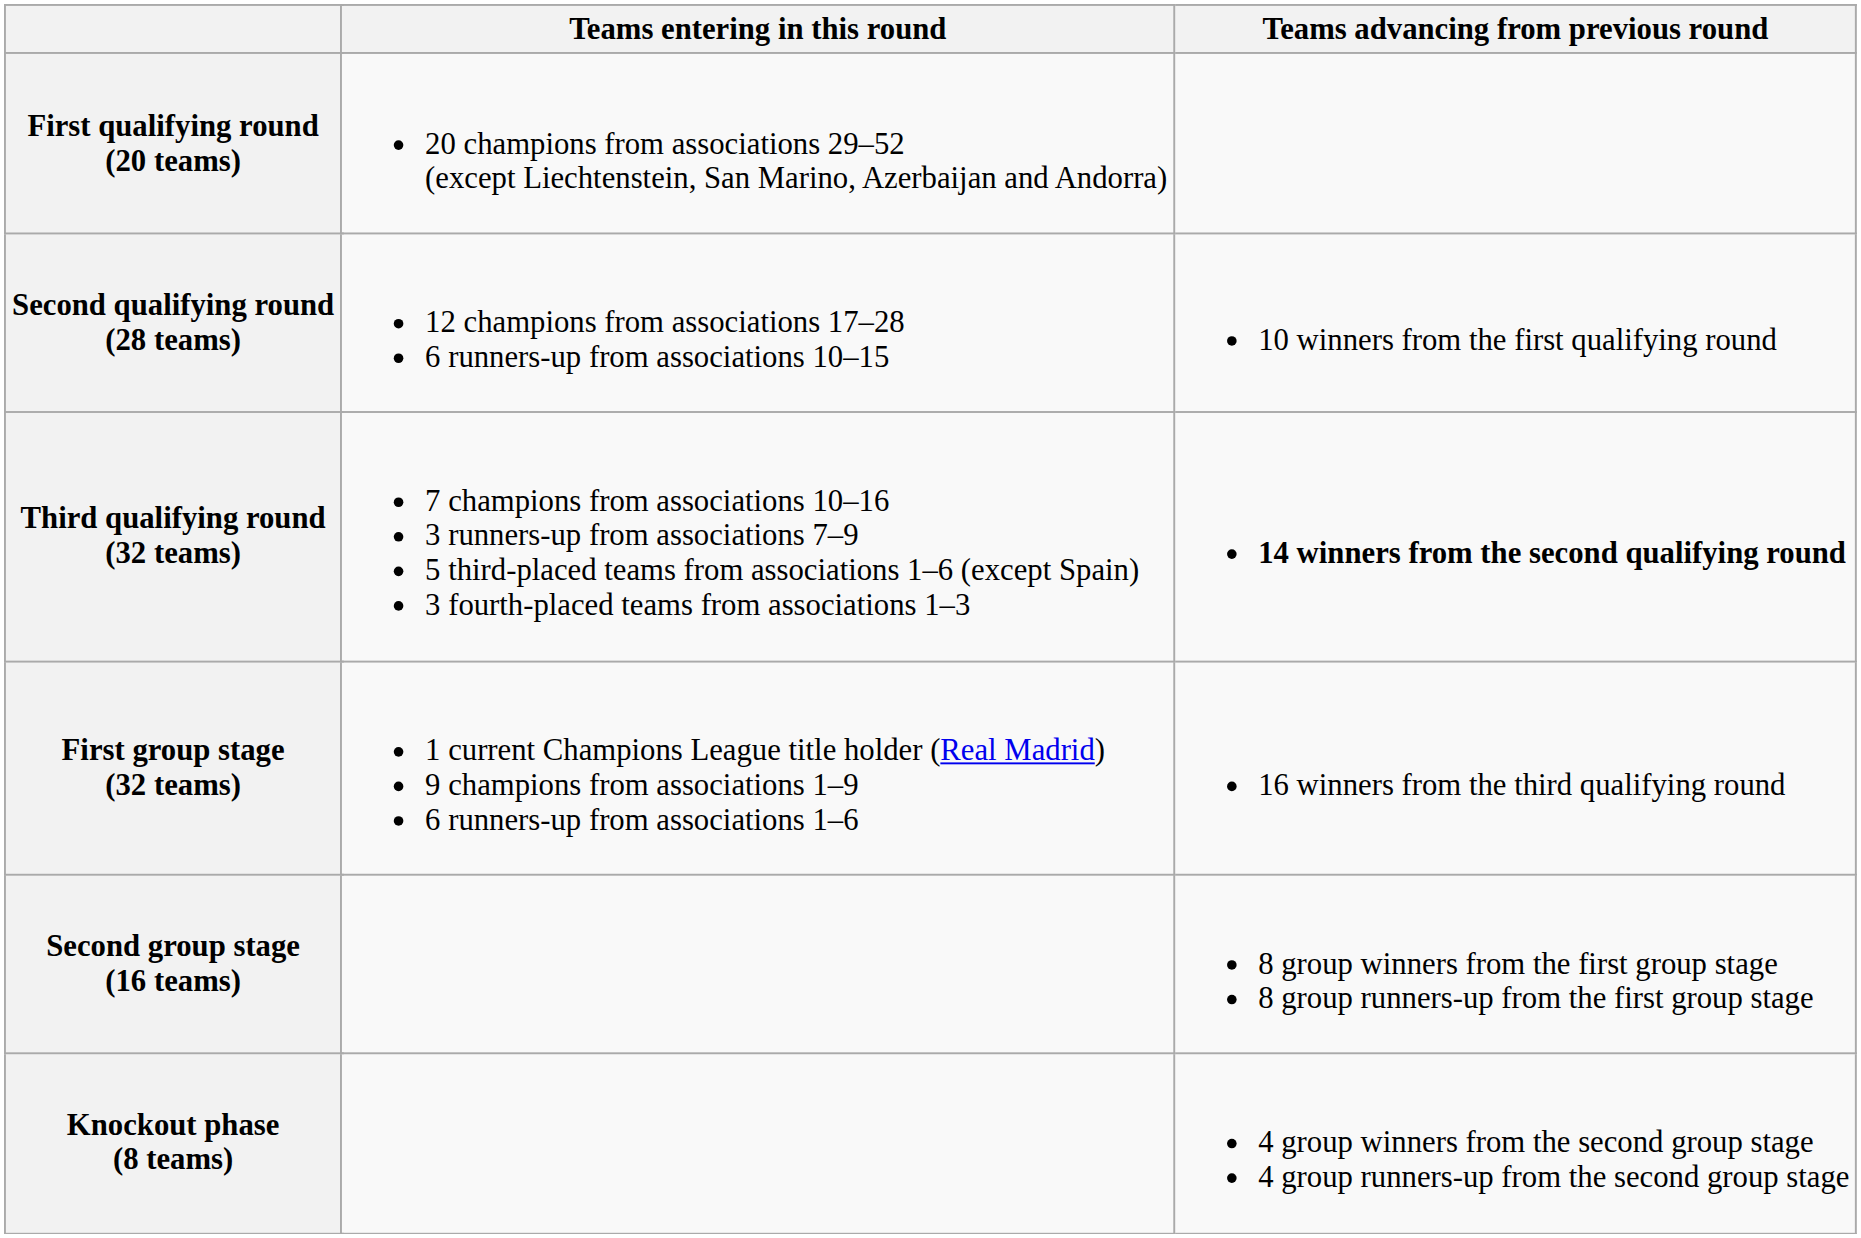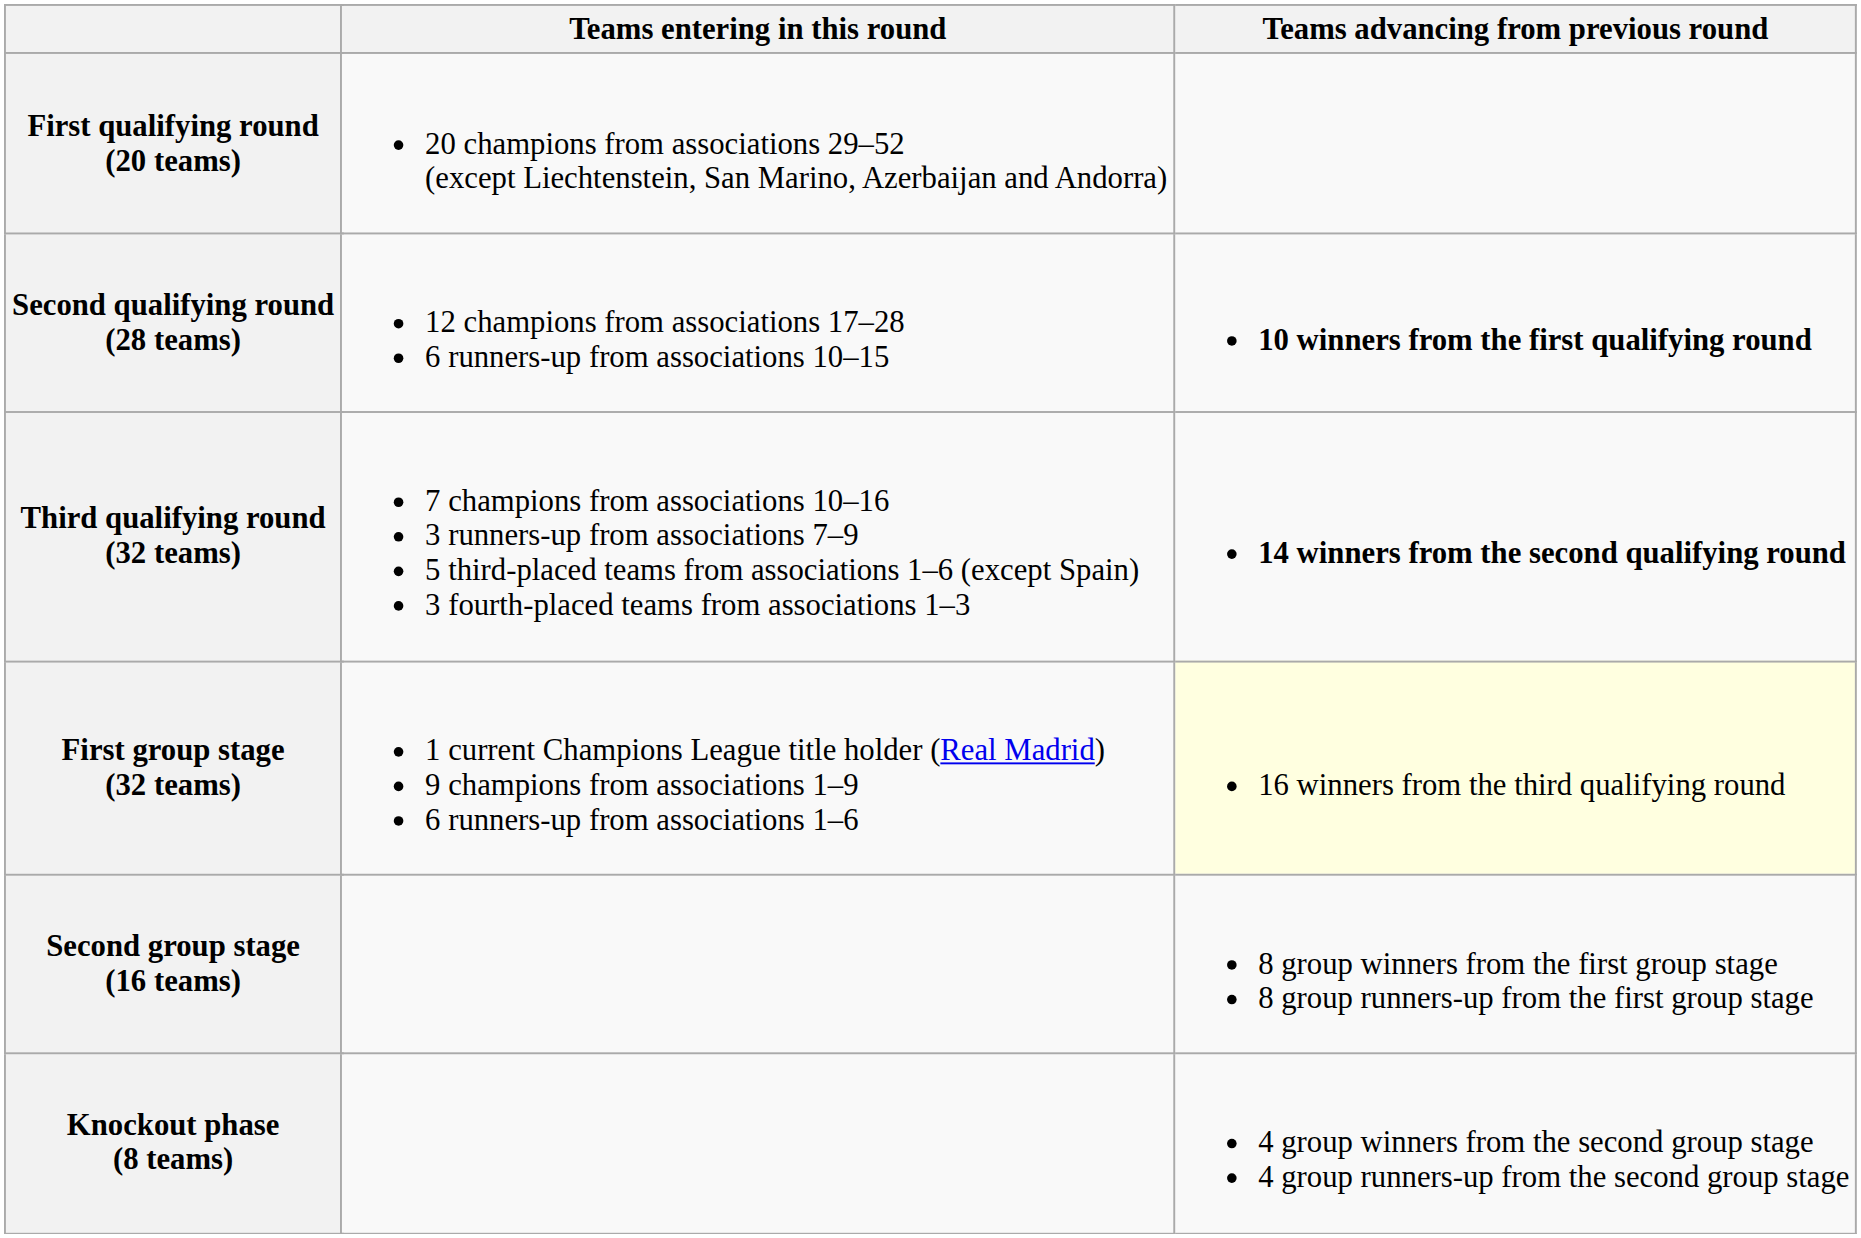Second qualifying round (28 teams) | Teams advancing from previous round: normal -> bold
First group stage (32 teams) | Teams advancing from previous round: no background -> lightyellow background
